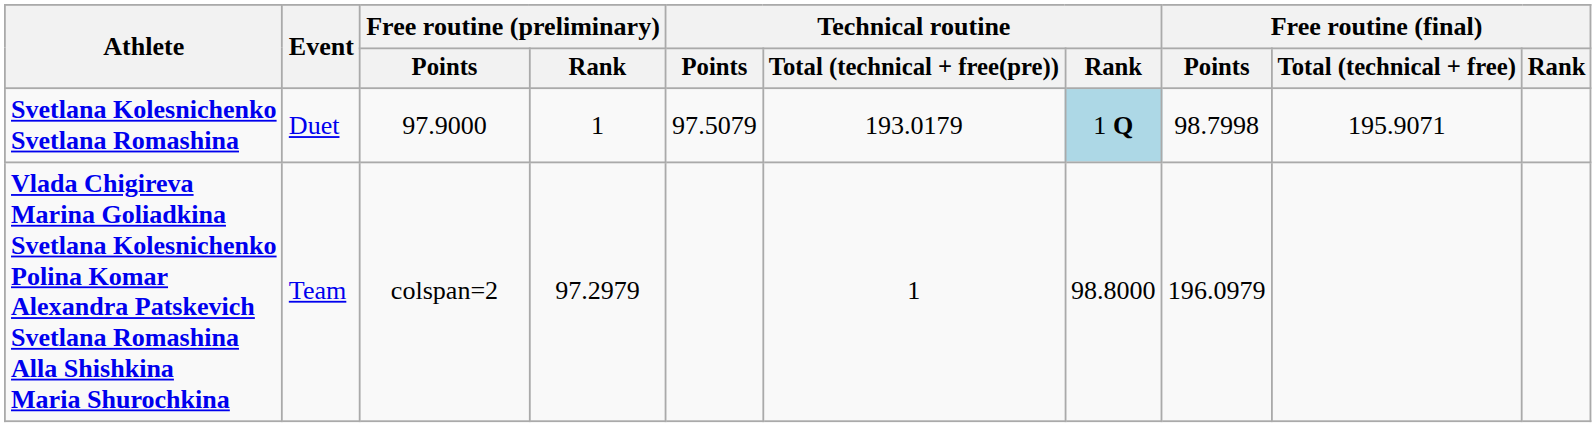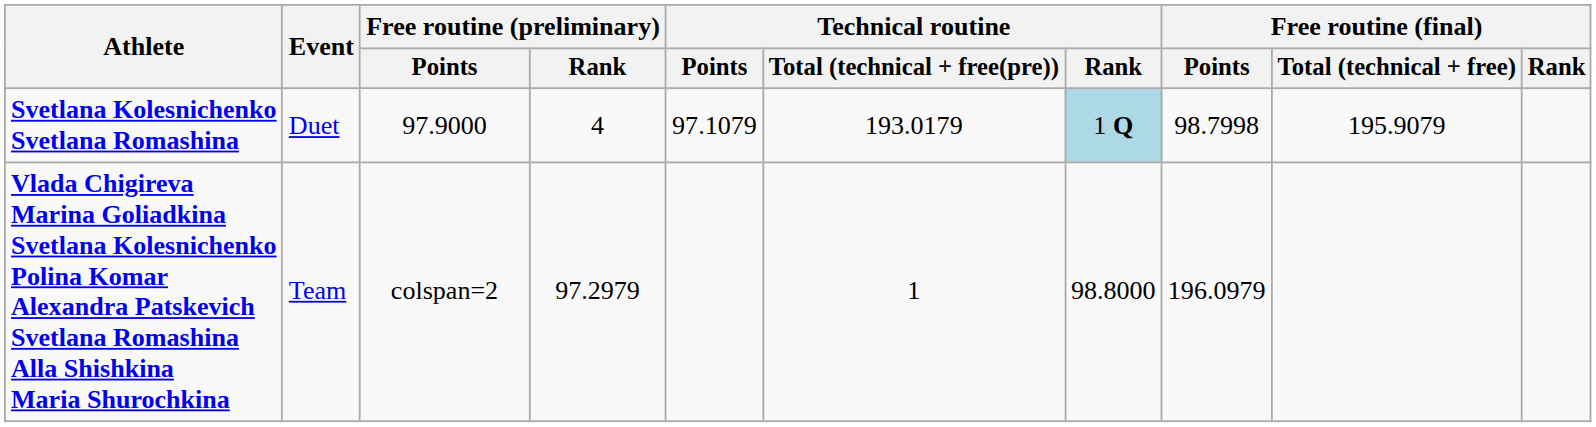Svetlana Kolesnichenko Svetlana Romashina | Free routine (preliminary) / Rank: 1 -> 4
Svetlana Kolesnichenko Svetlana Romashina | Technical routine / Points: 97.5079 -> 97.1079
Svetlana Kolesnichenko Svetlana Romashina | Free routine (final) / Total (technical + free): 195.9071 -> 195.9079
